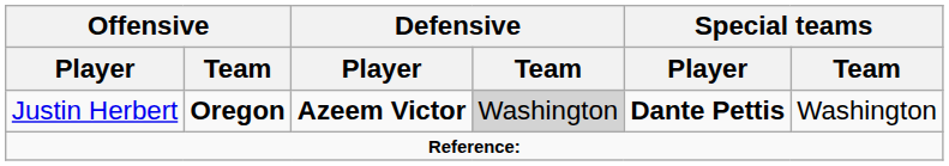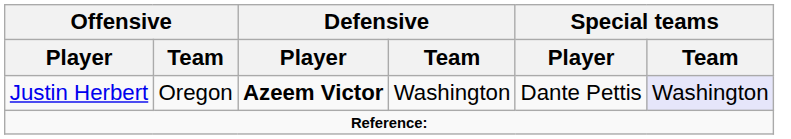Justin Herbert | Offensive / Team: bold -> normal
Justin Herbert | Defensive / Team: lightgrey background -> no background
Justin Herbert | Special teams / Player: bold -> normal
Justin Herbert | Special teams / Team: no background -> lavender background
